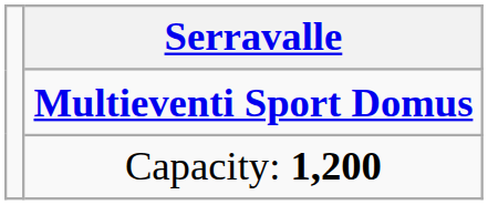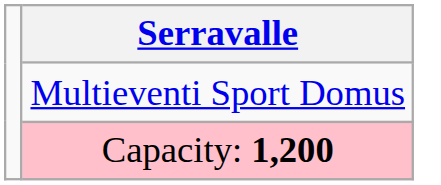Multieventi Sport Domus | column 2: bold -> normal
Capacity: 1,200 | column 2: no background -> pink background
